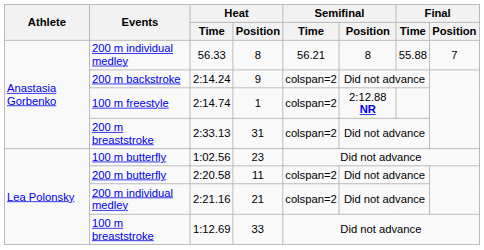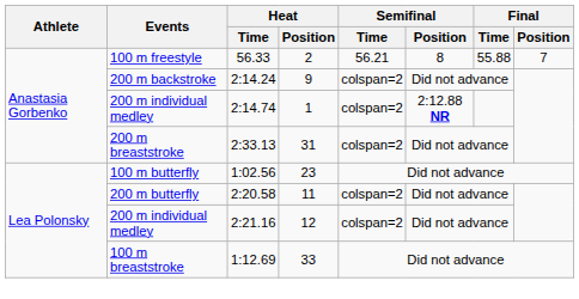56.33 | Events: 200 m individual medley -> 100 m freestyle
56.33 | Heat / Position: 8 -> 2
2:14.74 | Events: 100 m freestyle -> 200 m individual medley
2:21.16 | Heat / Position: 21 -> 12
